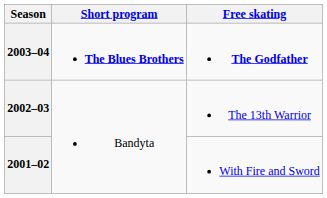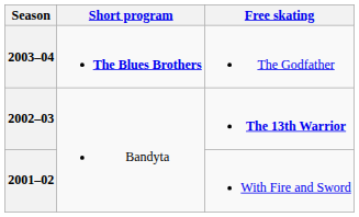2003–04 | Free skating: bold -> normal
2002–03 | Free skating: normal -> bold
